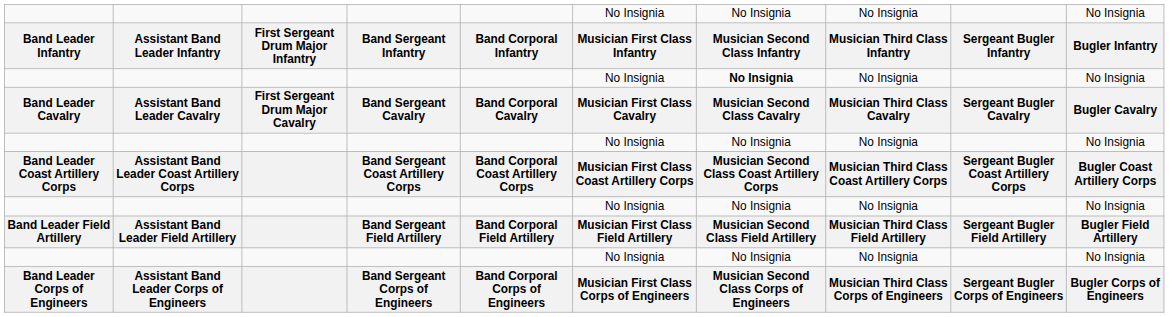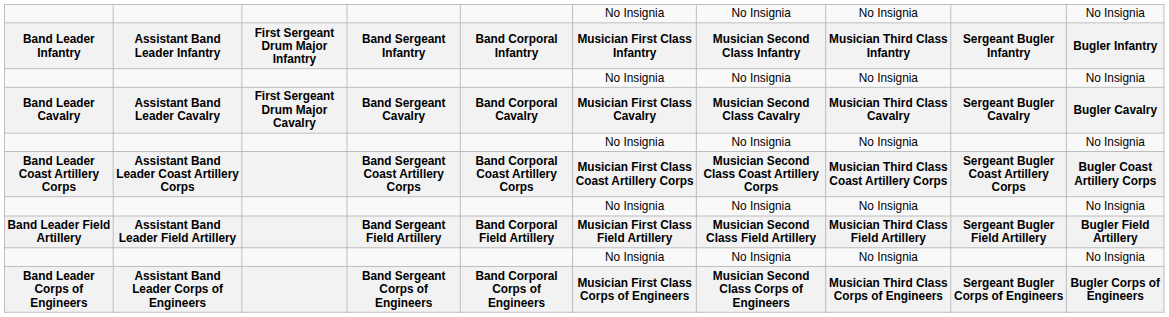row 3 | column 7: bold -> normal
